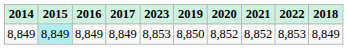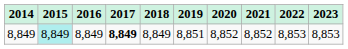columns swapped: 2018 <-> 2023
row 2 | 2017: normal -> bold
row 2 | 2019: 8,850 -> 8,851
